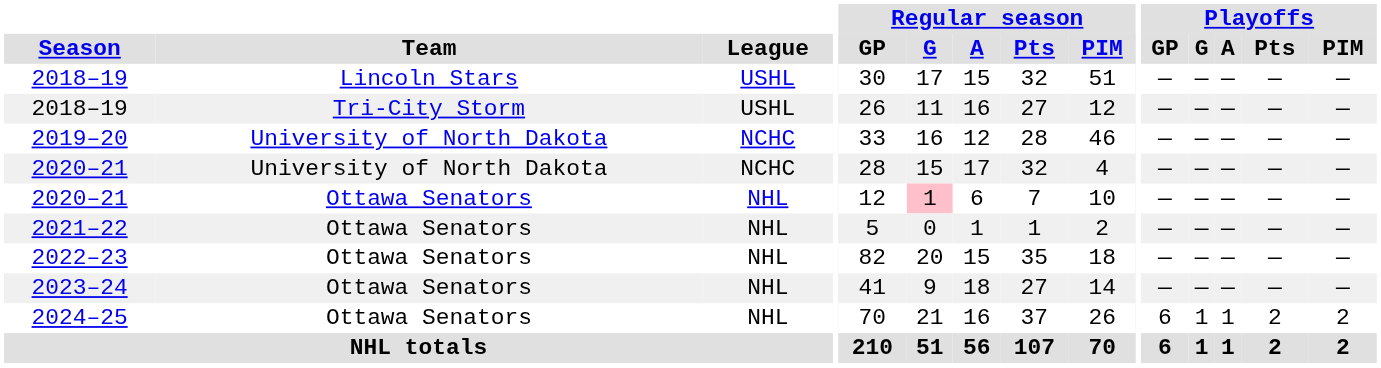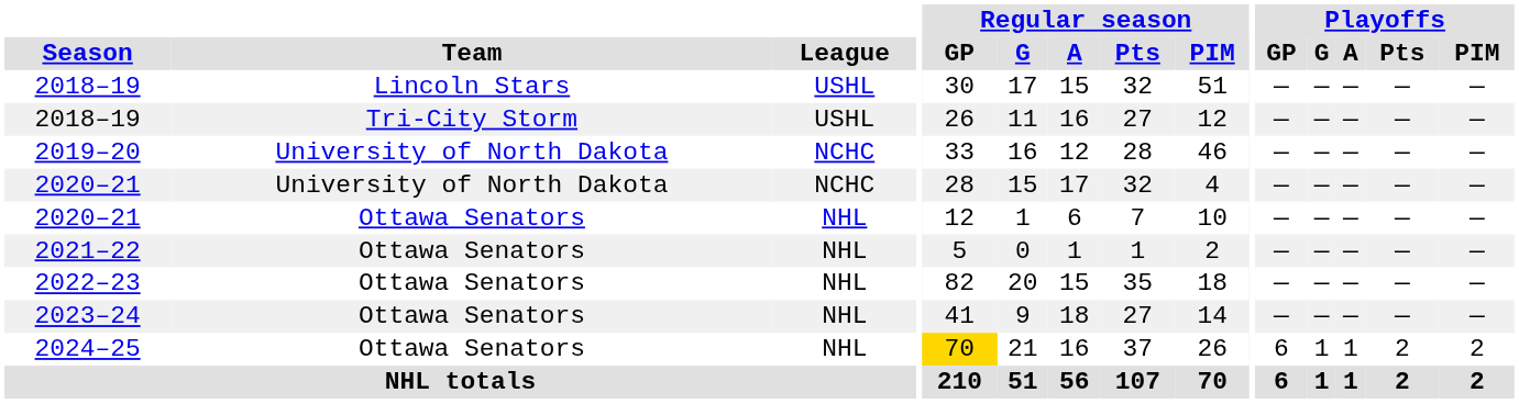2020–21 / Ottawa Senators | Regular season / G: pink background -> no background
2024–25 | Regular season / GP: no background -> gold background
